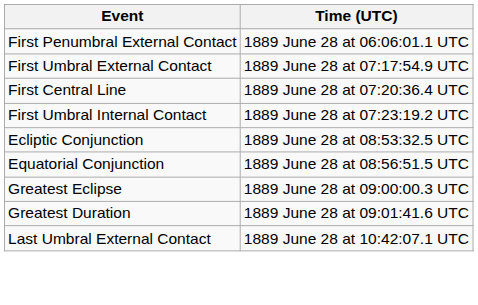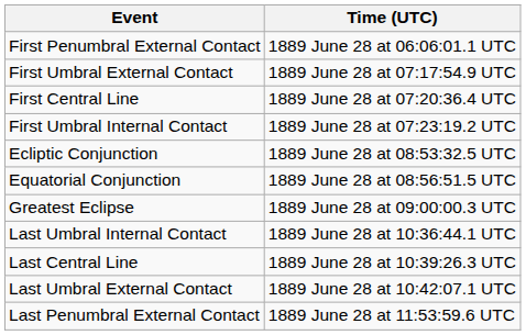- row: Greatest Duration | 1889 June 28 at 09:01:41.6 UTC
+ row: Last Umbral Internal Contact | 1889 June 28 at 10:36:44.1 UTC
+ row: Last Central Line | 1889 June 28 at 10:39:26.3 UTC
+ row: Last Penumbral External Contact | 1889 June 28 at 11:53:59.6 UTC
